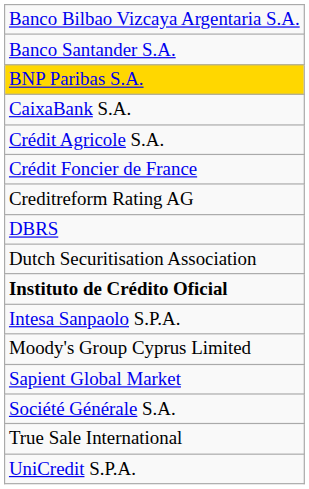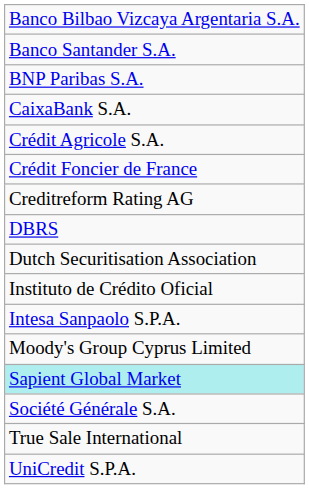row 3 | column 1: gold background -> no background
row 10 | column 1: bold -> normal
row 13 | column 1: no background -> paleturquoise background
